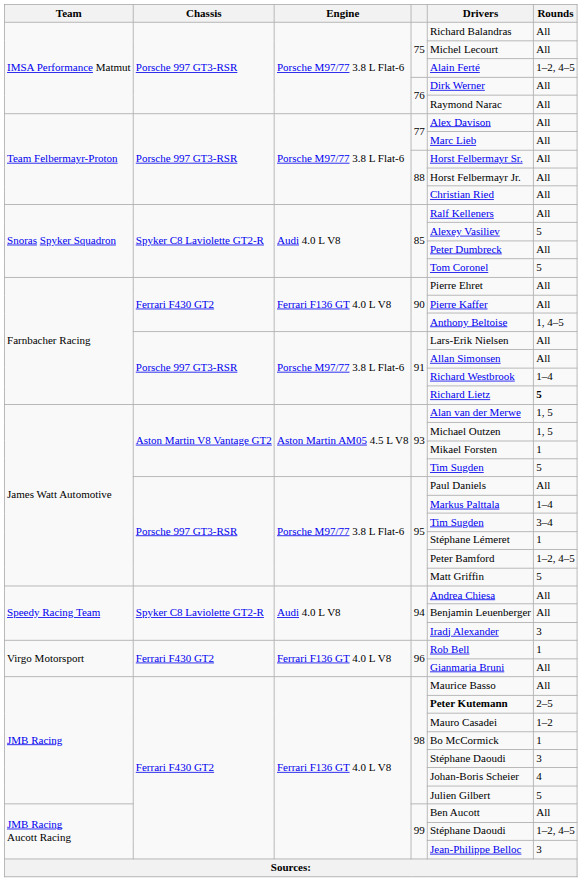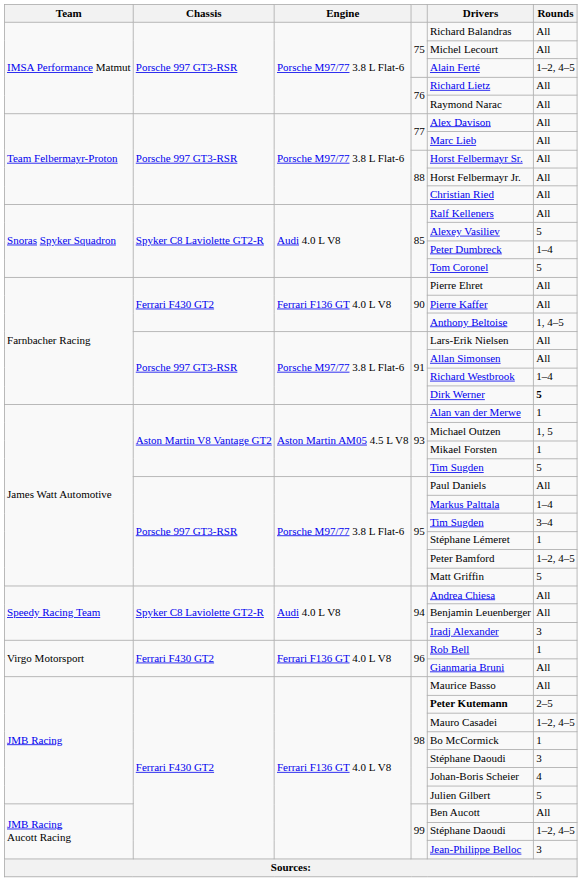row 5 | Drivers: Dirk Werner -> Richard Lietz
row 14 | Rounds: All -> 1–4
row 22 | Drivers: Richard Lietz -> Dirk Werner
row 23 | Rounds: 1, 5 -> 1
row 40 | Rounds: 1–2 -> 1–2, 4–5
